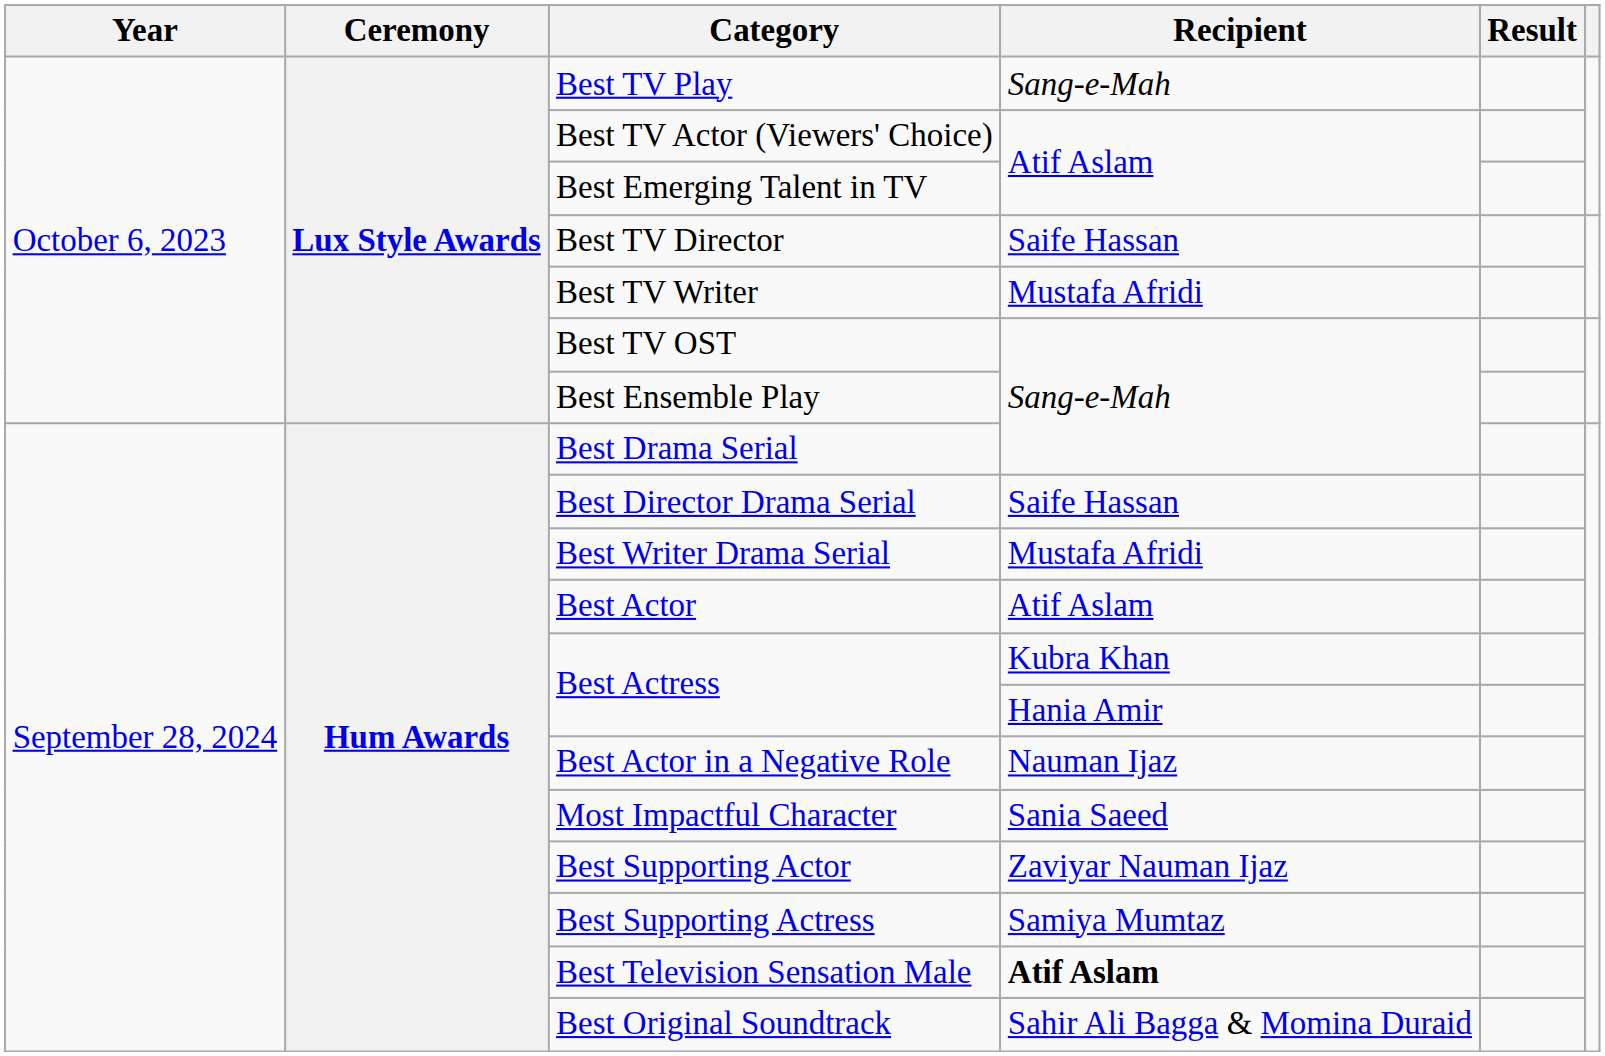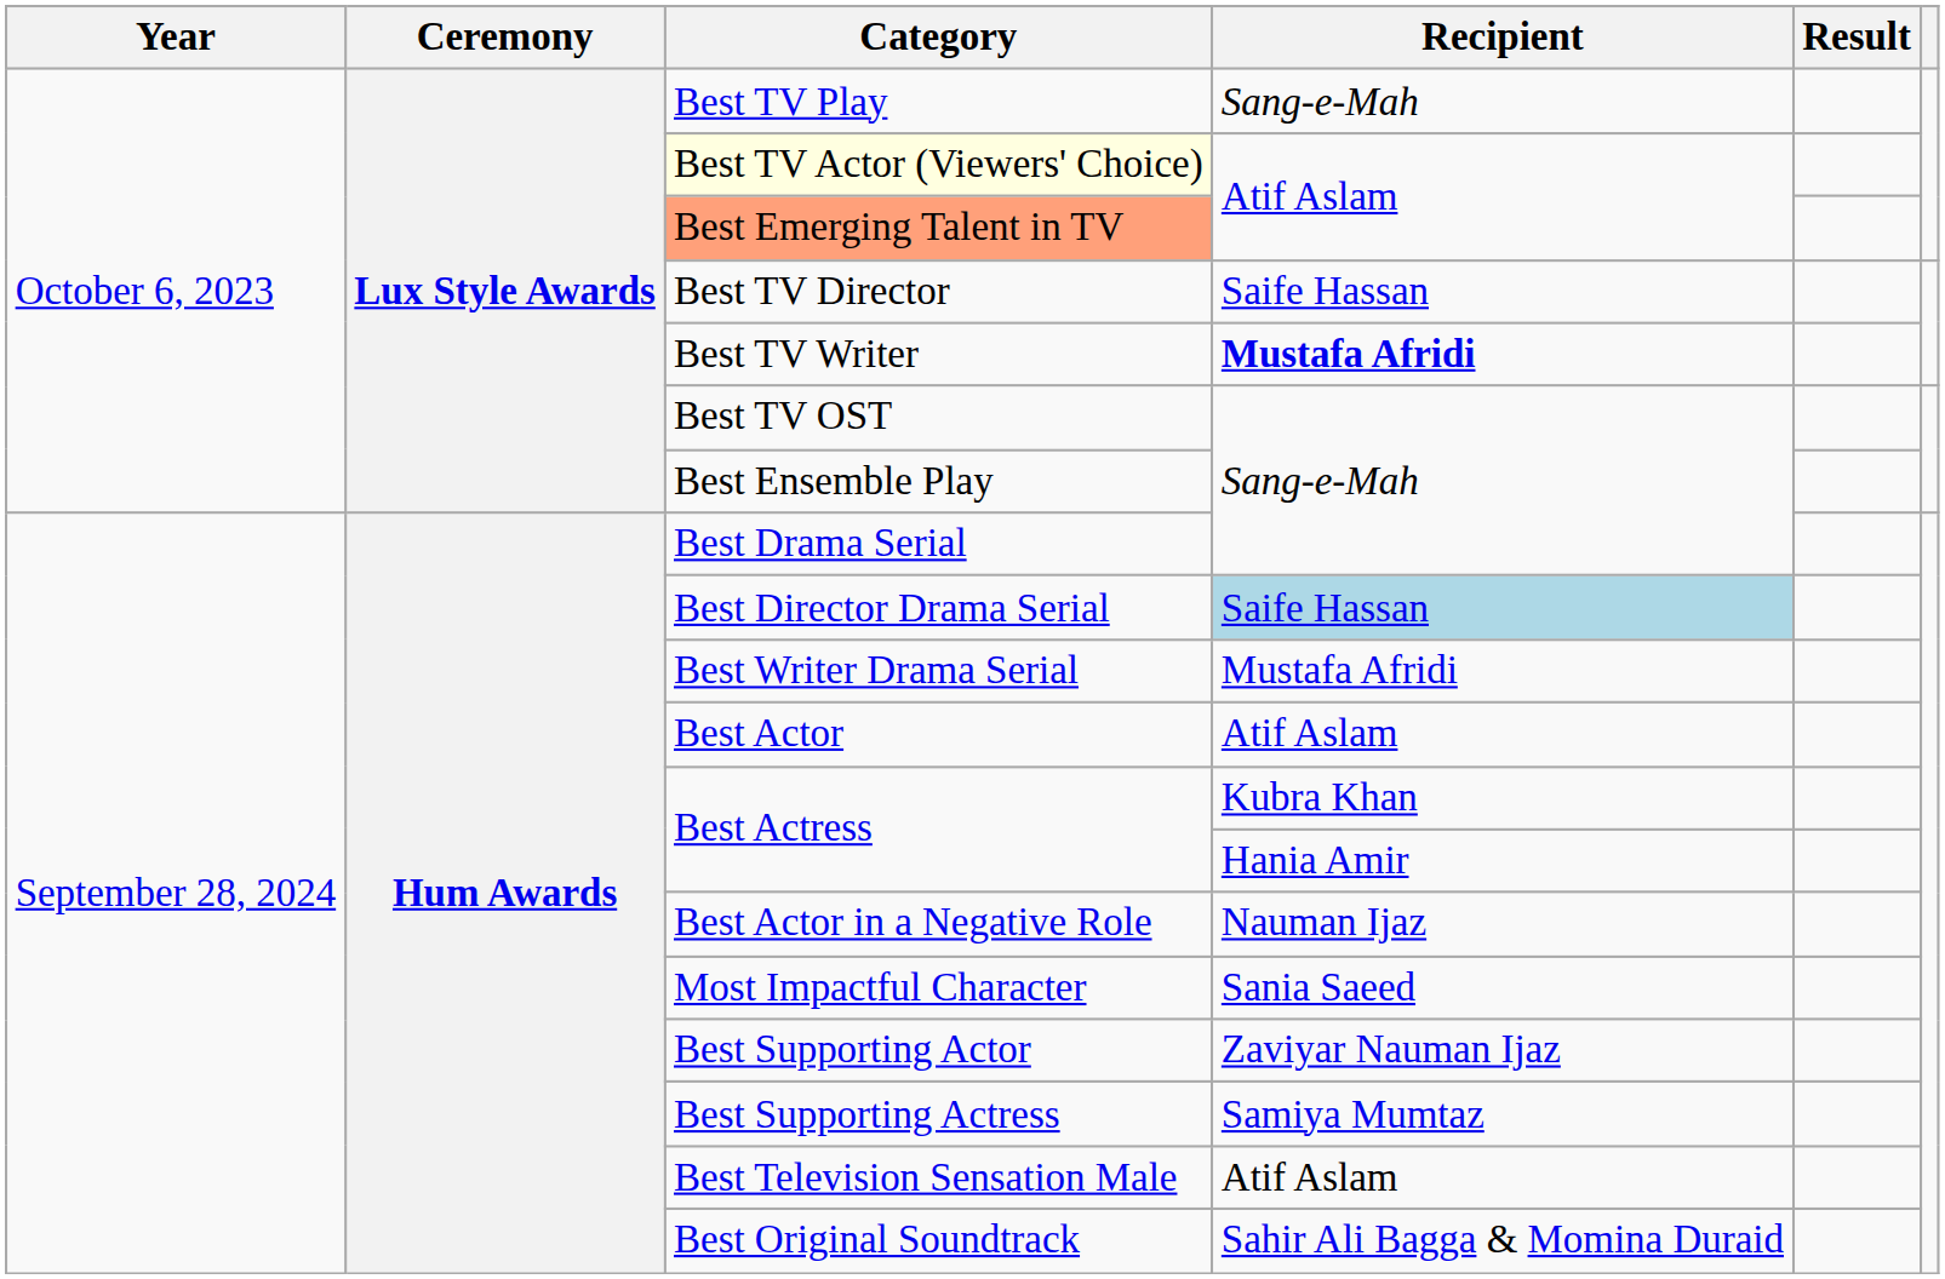Best TV Actor (Viewers' Choice) | Category: no background -> lightyellow background
Best Emerging Talent in TV | Category: no background -> lightsalmon background
Best TV Writer | Recipient: normal -> bold
Best Director Drama Serial | Recipient: no background -> lightblue background
Best Television Sensation Male | Recipient: bold -> normal
